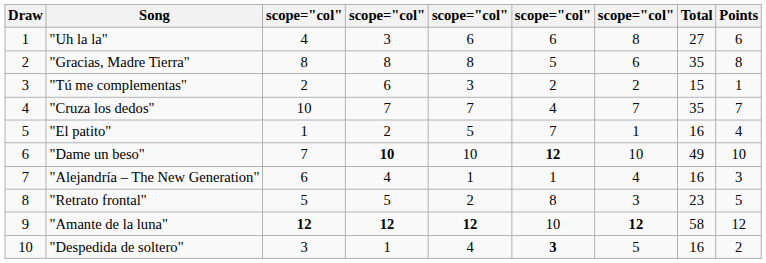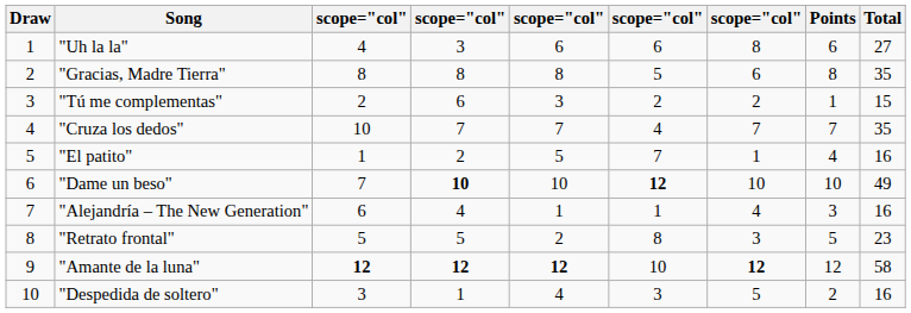columns swapped: Total <-> Points
"Despedida de soltero" | column 6: bold -> normal
